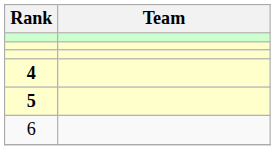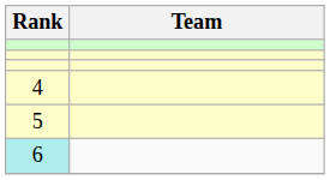row 5 | Rank: bold -> normal
row 6 | Rank: bold -> normal
row 7 | Rank: no background -> paleturquoise background
